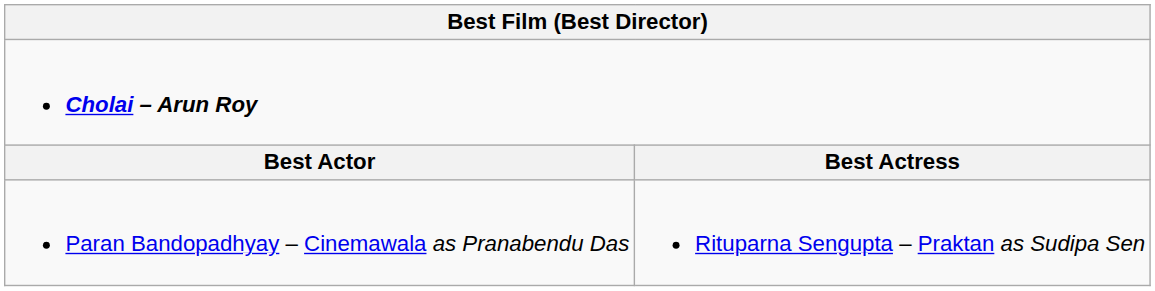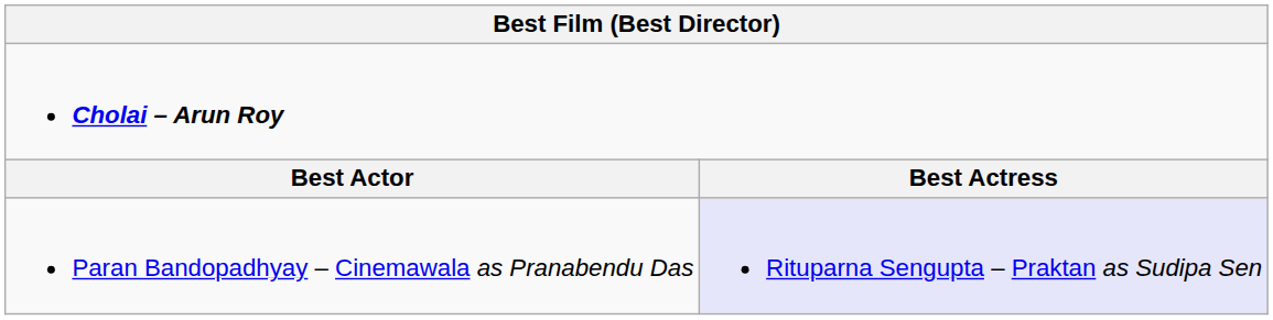Paran Bandopadhyay – Cinemawala as Pranabendu Das | column 2: no background -> lavender background
